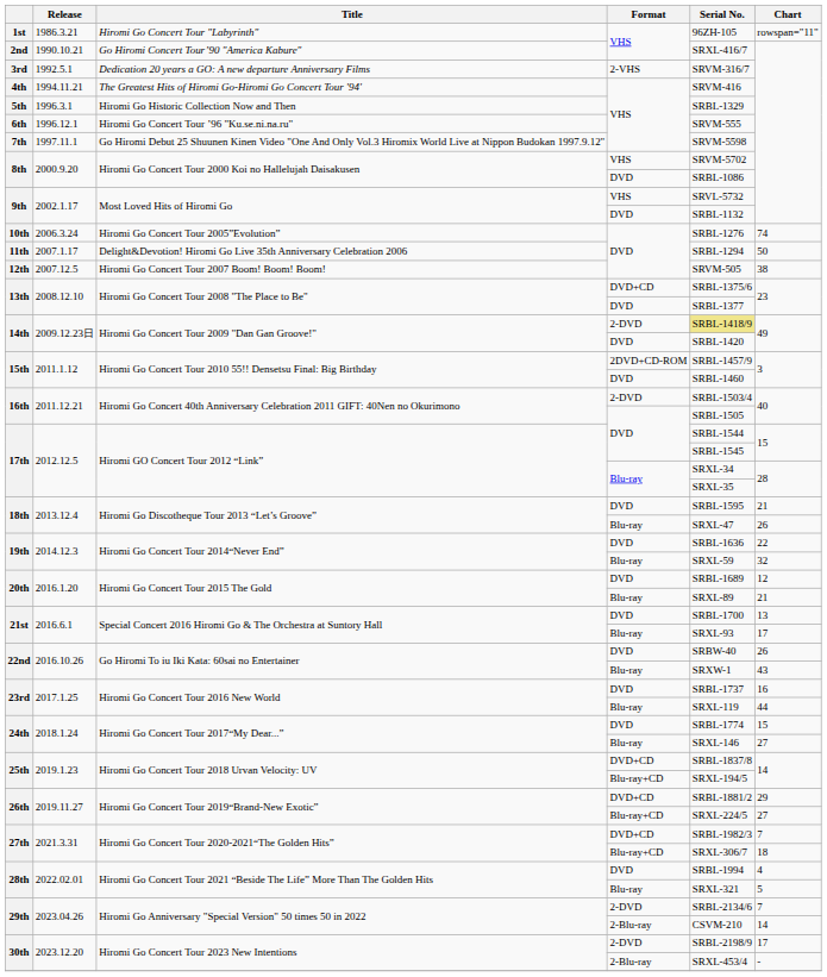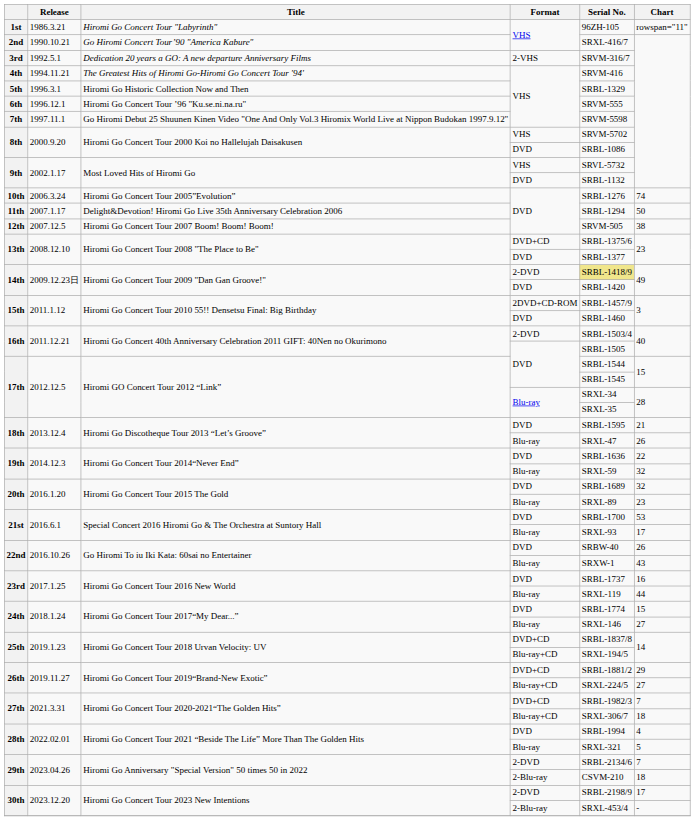20th / DVD | Chart: 12 -> 32
20th / Blu-ray | Chart: 21 -> 23
21st / DVD | Chart: 13 -> 53
29th / 2-Blu-ray | Chart: 14 -> 18
